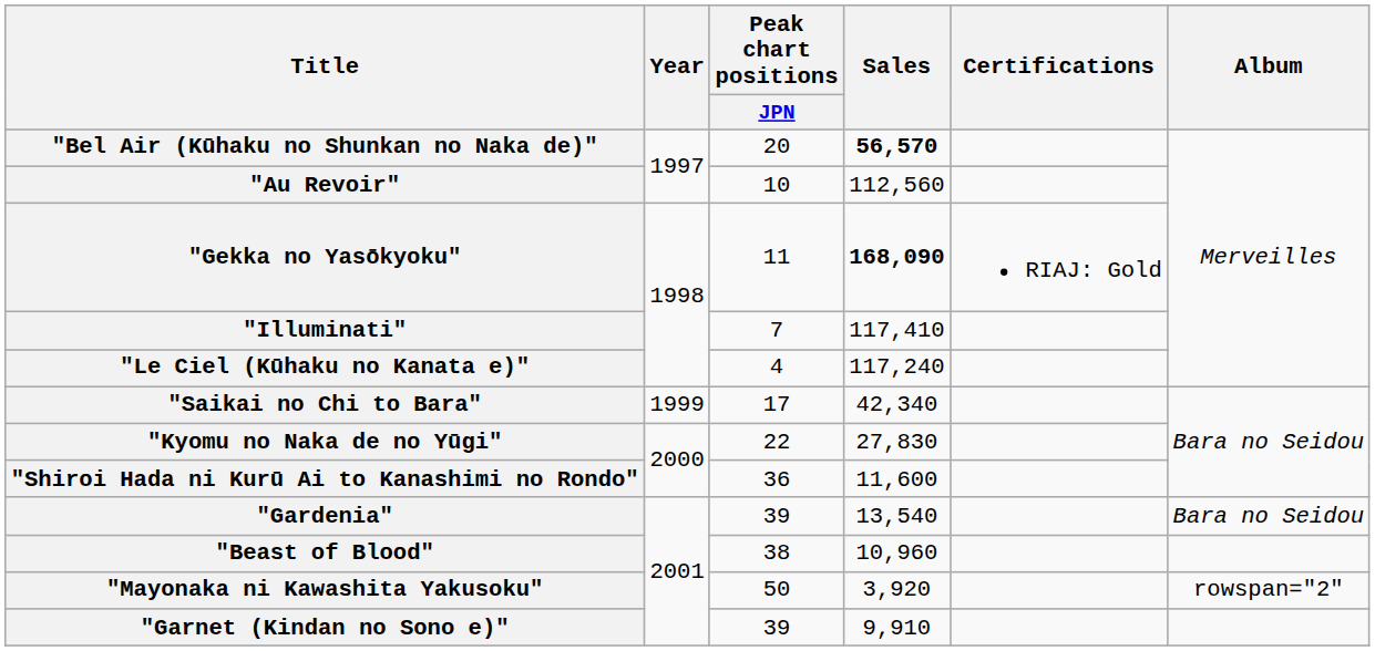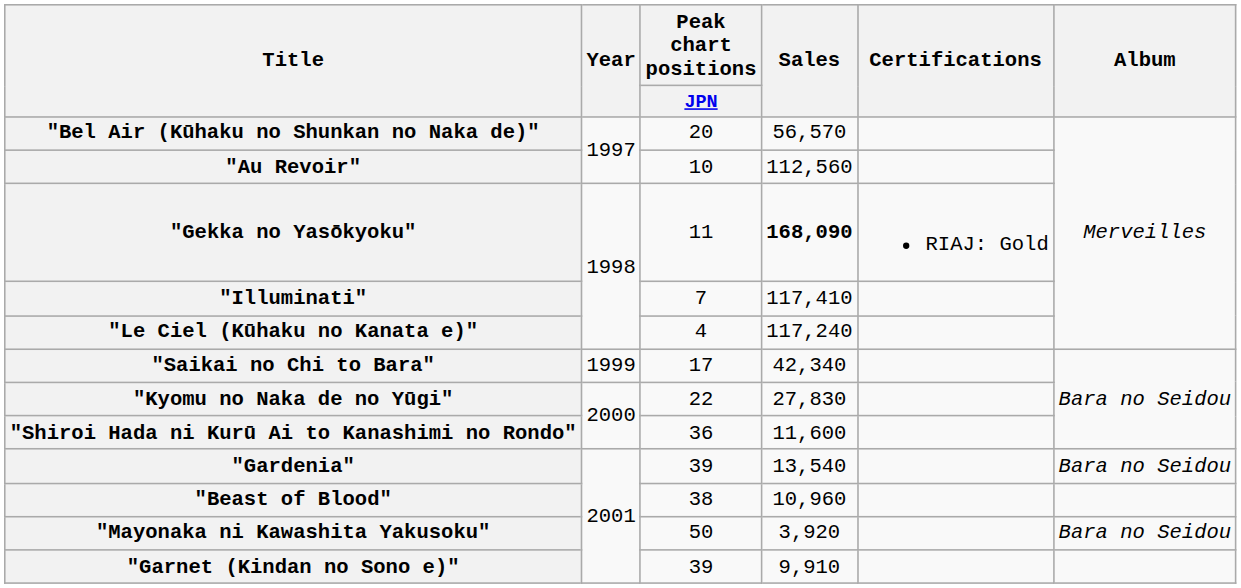"Bel Air (Kūhaku no Shunkan no Naka de)" | Sales: bold -> normal
"Mayonaka ni Kawashita Yakusoku" | Album: rowspan="2" -> Bara no Seidou
